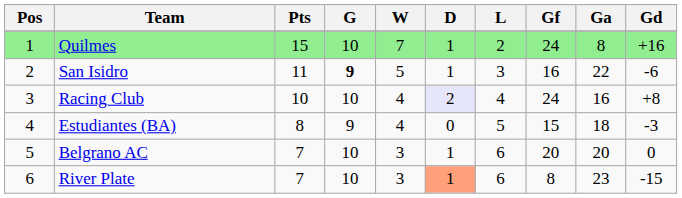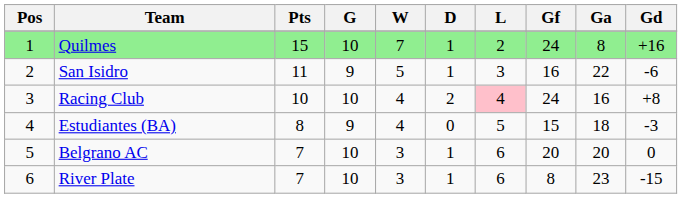San Isidro | G: bold -> normal
Racing Club | D: lavender background -> no background
Racing Club | L: no background -> pink background
River Plate | D: lightsalmon background -> no background
